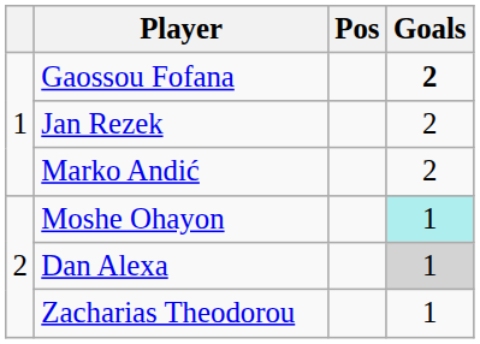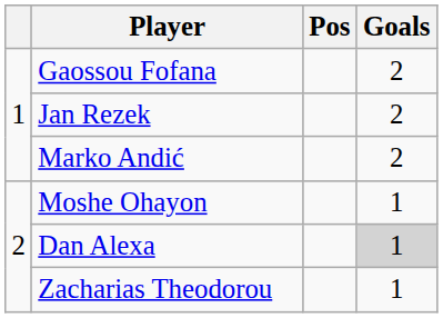Gaossou Fofana | Goals: bold -> normal
Moshe Ohayon | Goals: paleturquoise background -> no background
